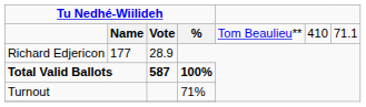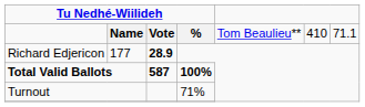Richard Edjericon | column 3: normal -> bold
